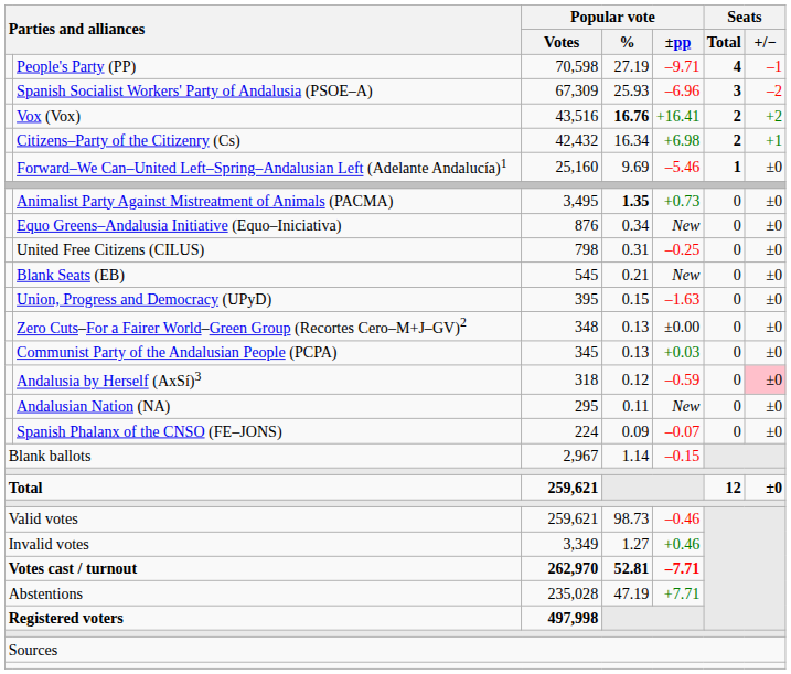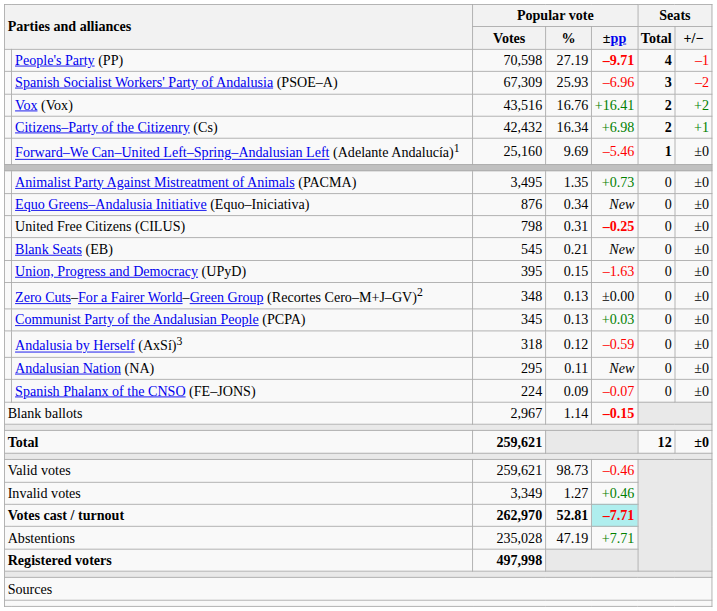People's Party (PP) | Popular vote / ±pp: normal -> bold
Vox (Vox) | Popular vote / %: bold -> normal
Animalist Party Against Mistreatment of Animals (PACMA) | Popular vote / %: bold -> normal
United Free Citizens (CILUS) | Popular vote / ±pp: normal -> bold
Andalusia by Herself (AxSí)3 | Seats / +/−: pink background -> no background
Blank ballots | Popular vote / ±pp: normal -> bold
Votes cast / turnout | Popular vote / ±pp: no background -> paleturquoise background
